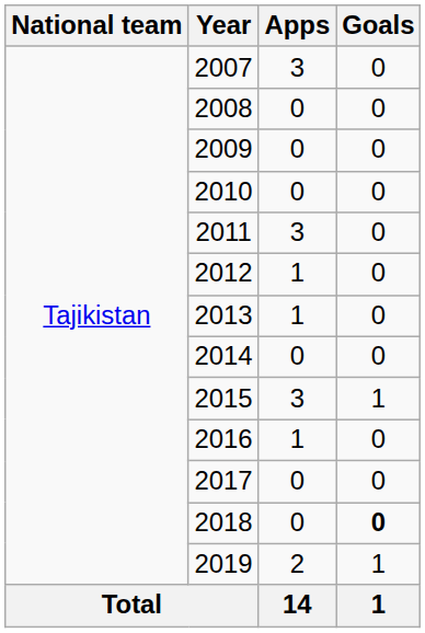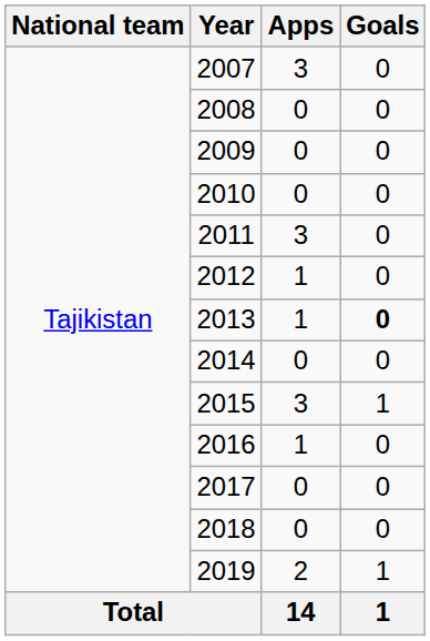2013 | Goals: normal -> bold
2018 | Goals: bold -> normal
